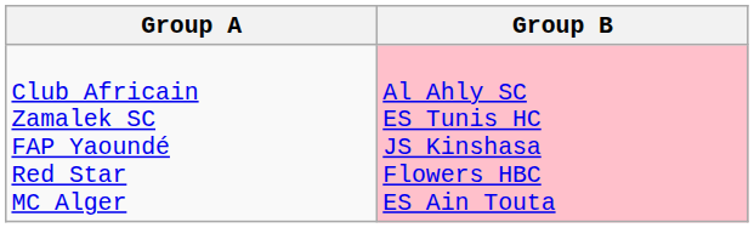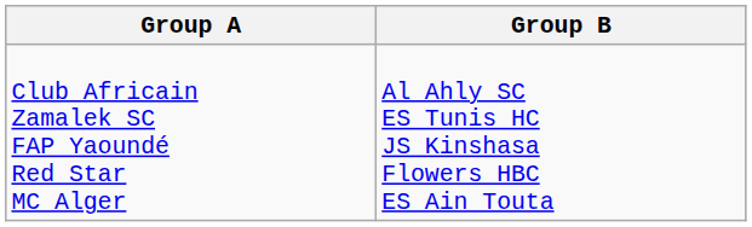Club Africain Zamalek SC FAP Yaoundé Red Star MC Alger | Group B: pink background -> no background
